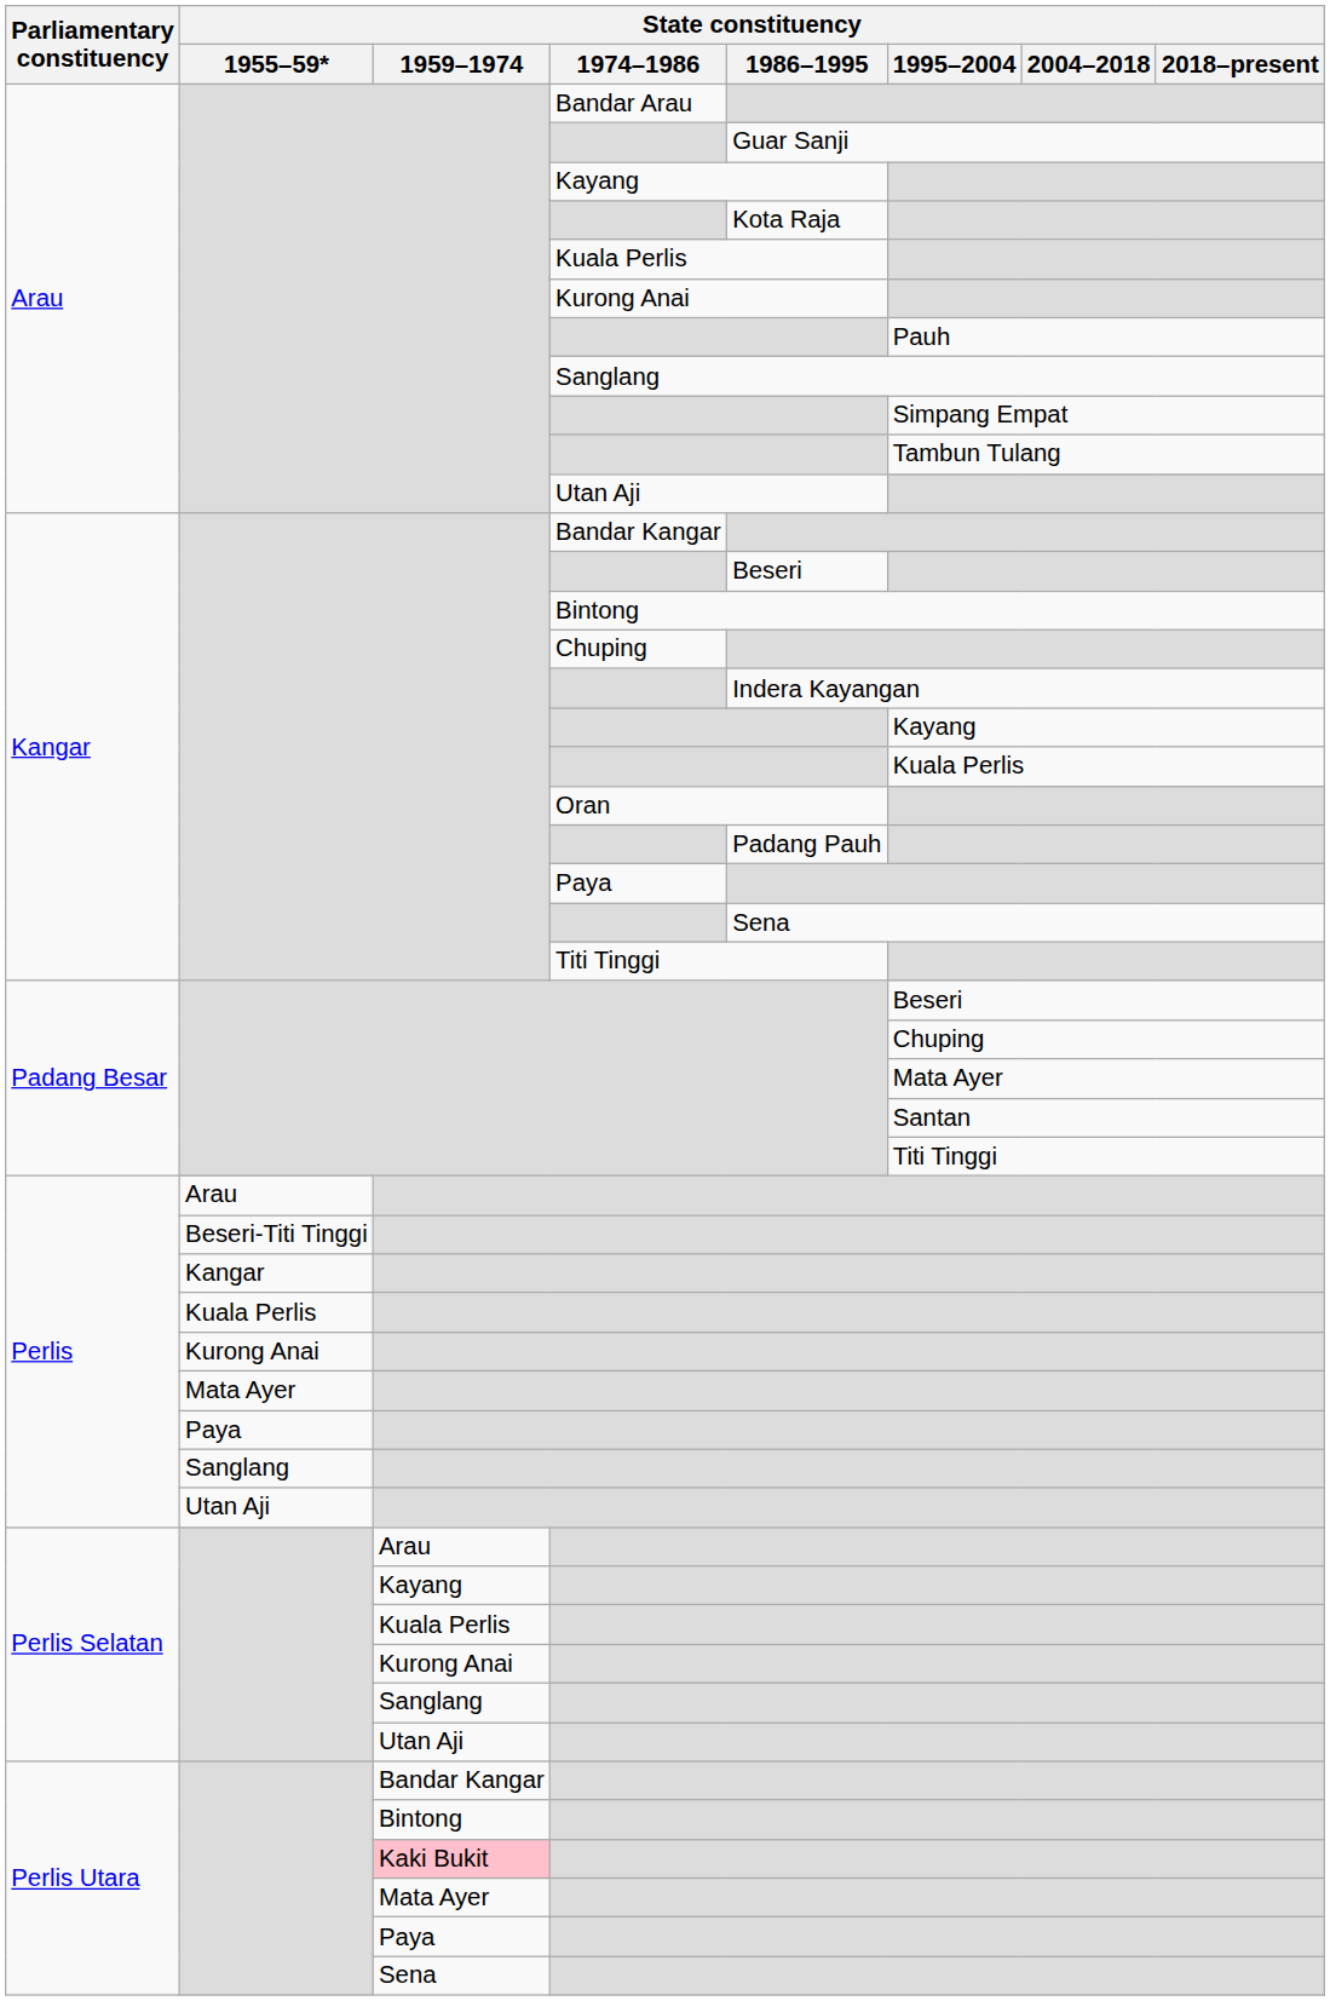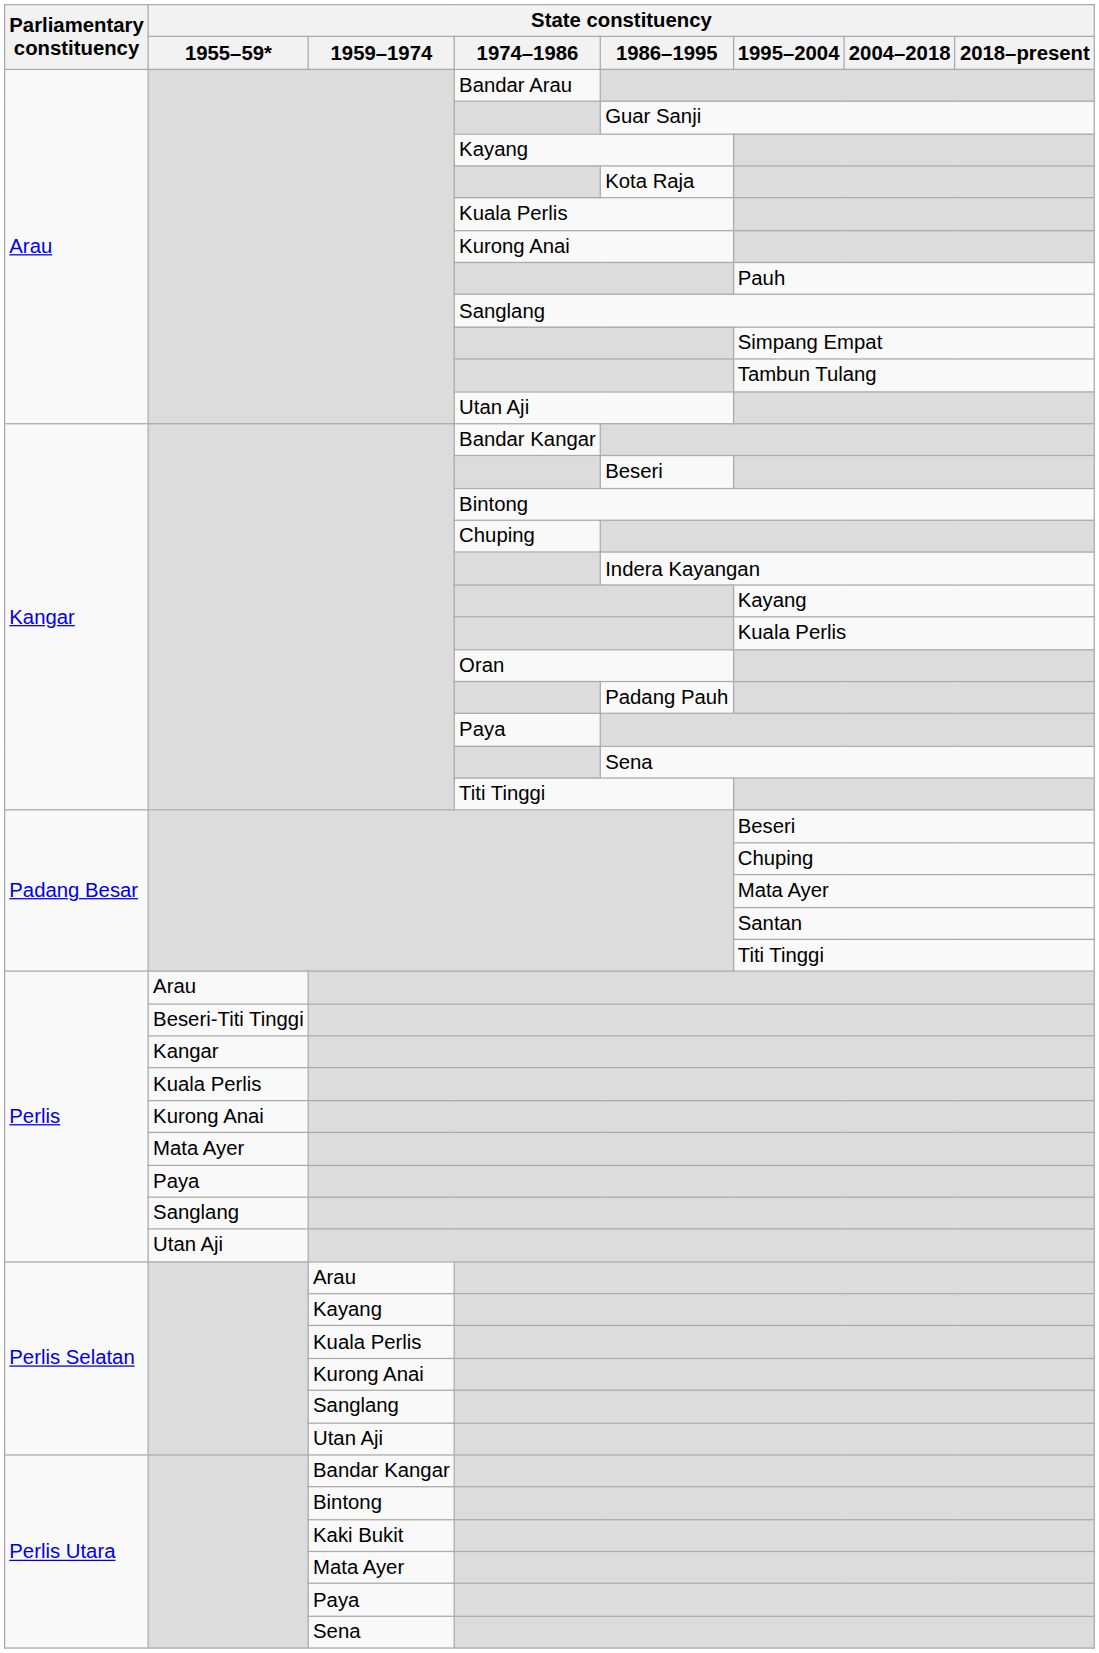Kaki Bukit | State constituency / 1959–1974: pink background -> no background
